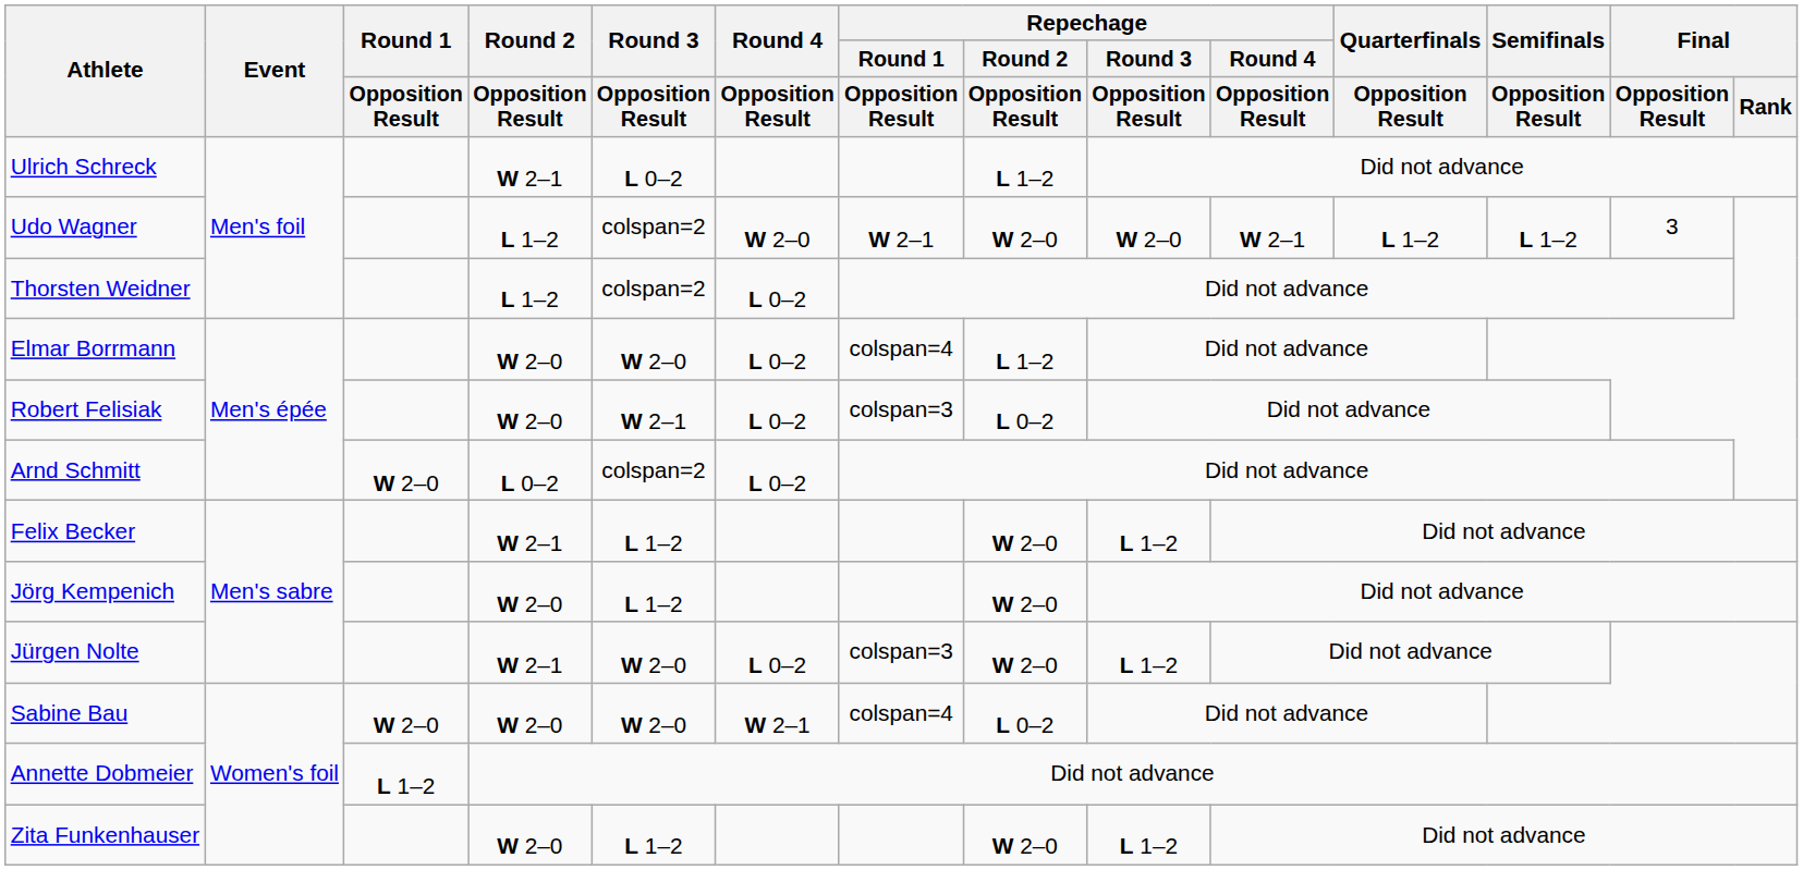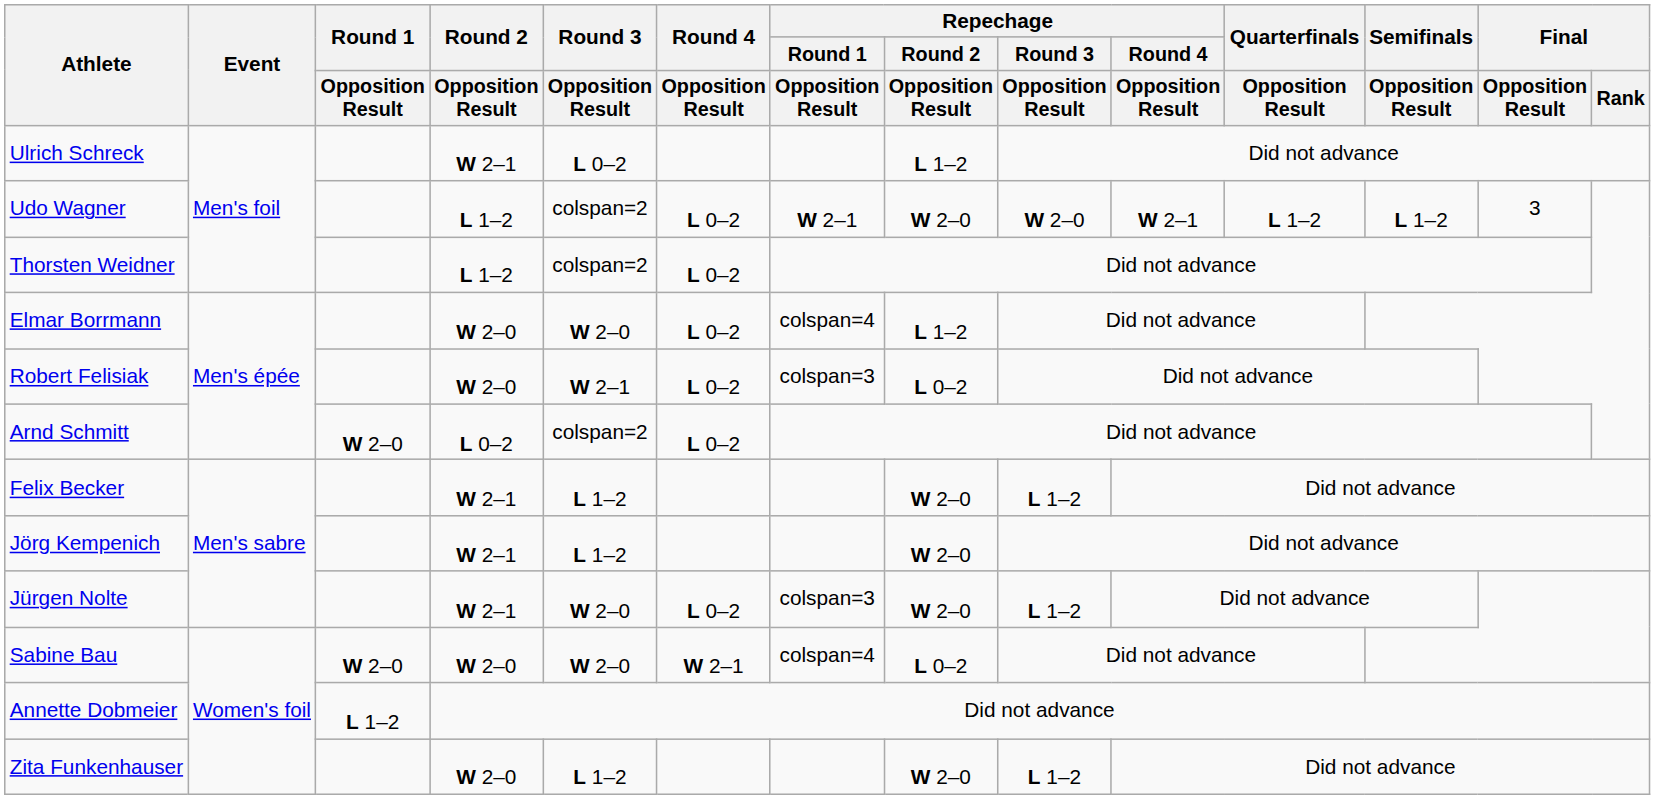Udo Wagner | Round 4 / Opposition Result: W 2–0 -> L 0–2
Jörg Kempenich | Round 2 / Opposition Result: W 2–0 -> W 2–1
